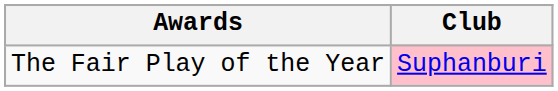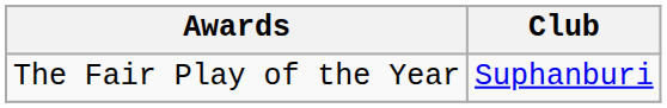The Fair Play of the Year | Club: pink background -> no background
